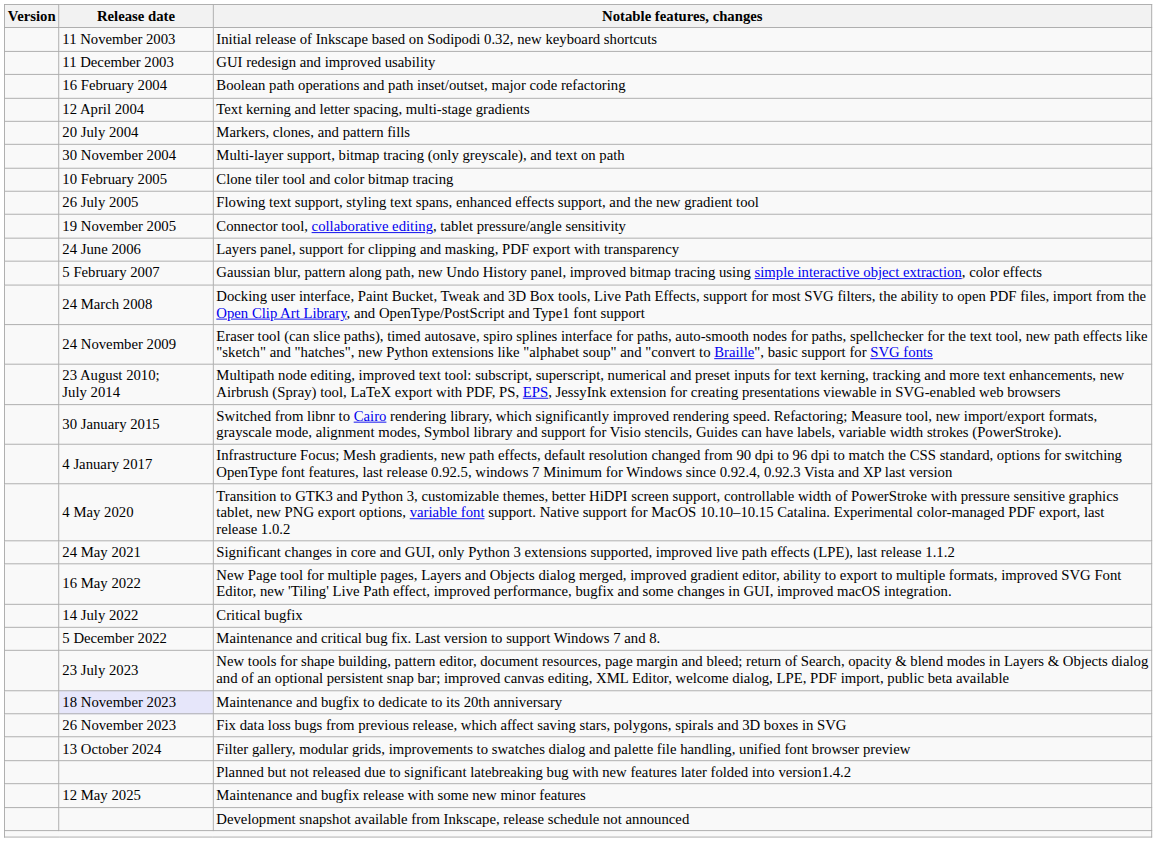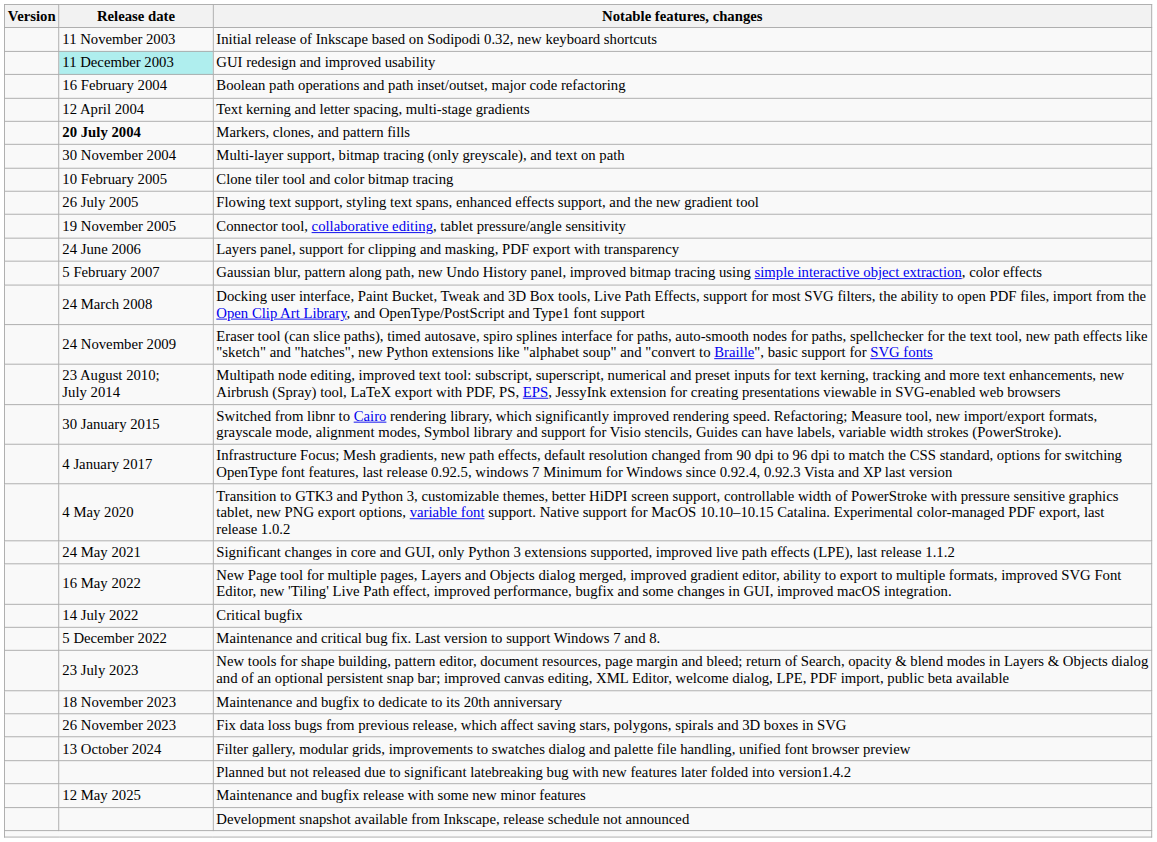GUI redesign and improved usability | Release date: no background -> paleturquoise background
Markers, clones, and pattern fills | Release date: normal -> bold
Maintenance and bugfix to dedicate to its 20th anniversary | Release date: lavender background -> no background
